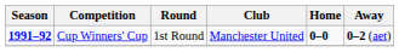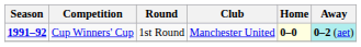Cup Winners' Cup | Home: no background -> lightyellow background
Cup Winners' Cup | Away: no background -> paleturquoise background
